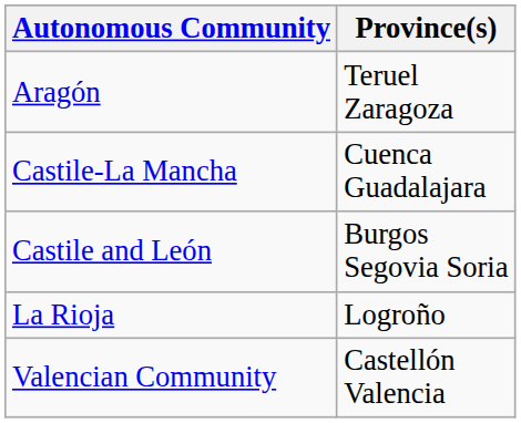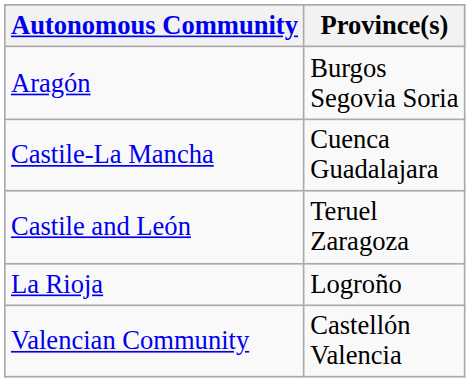Aragón | Province(s): Teruel Zaragoza -> Burgos Segovia Soria
Castile and León | Province(s): Burgos Segovia Soria -> Teruel Zaragoza
